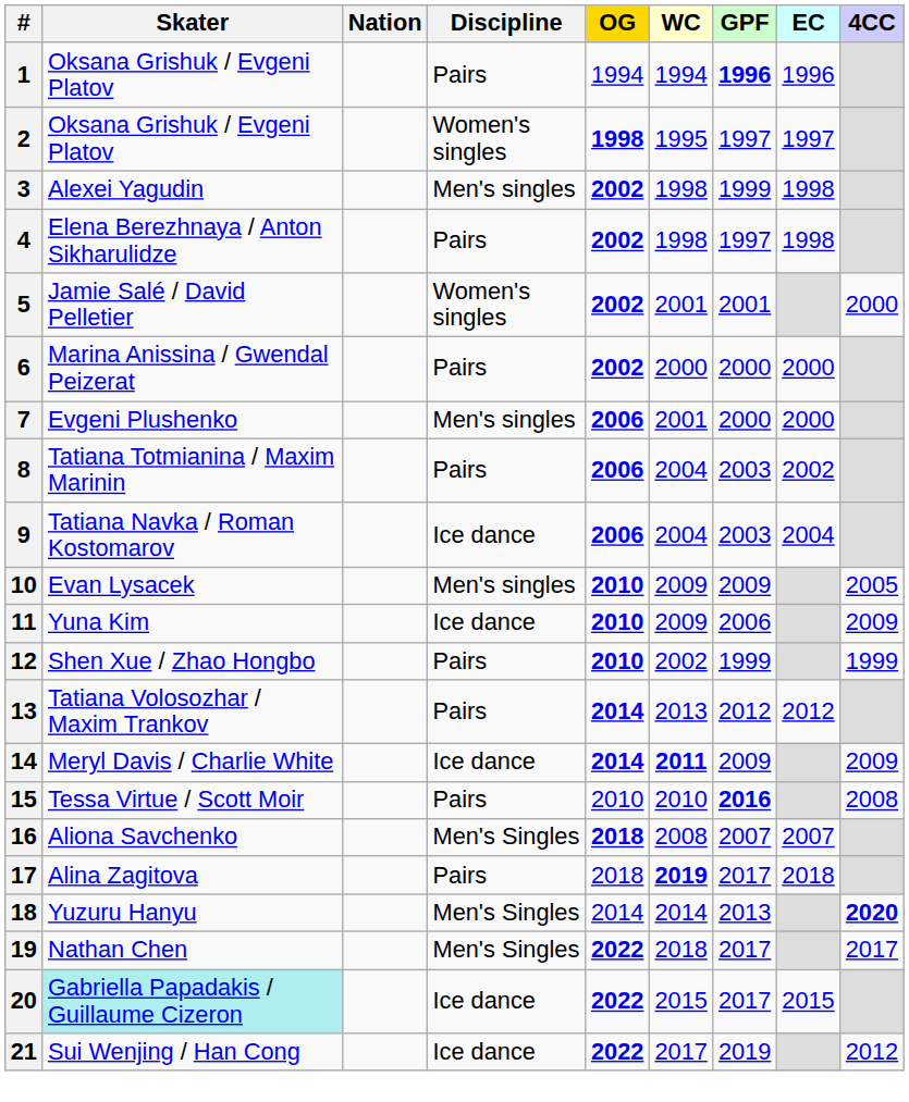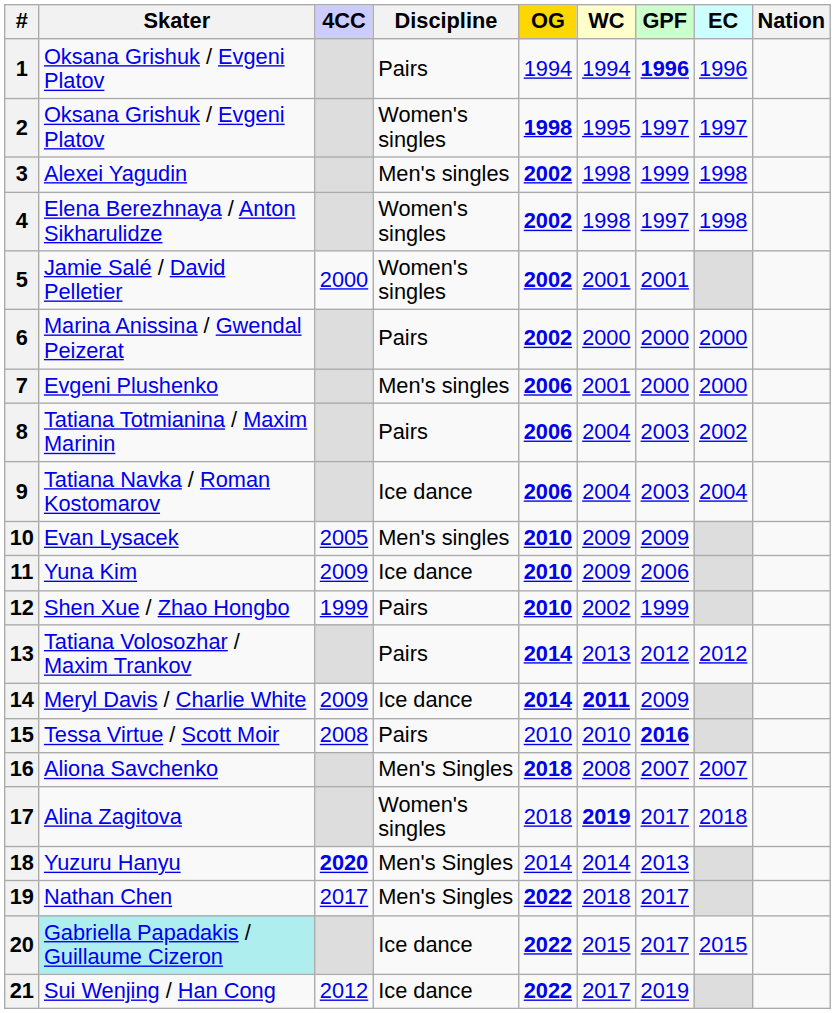columns swapped: Nation <-> 4CC
4 | Discipline: Pairs -> Women's singles
17 | Discipline: Pairs -> Women's singles
